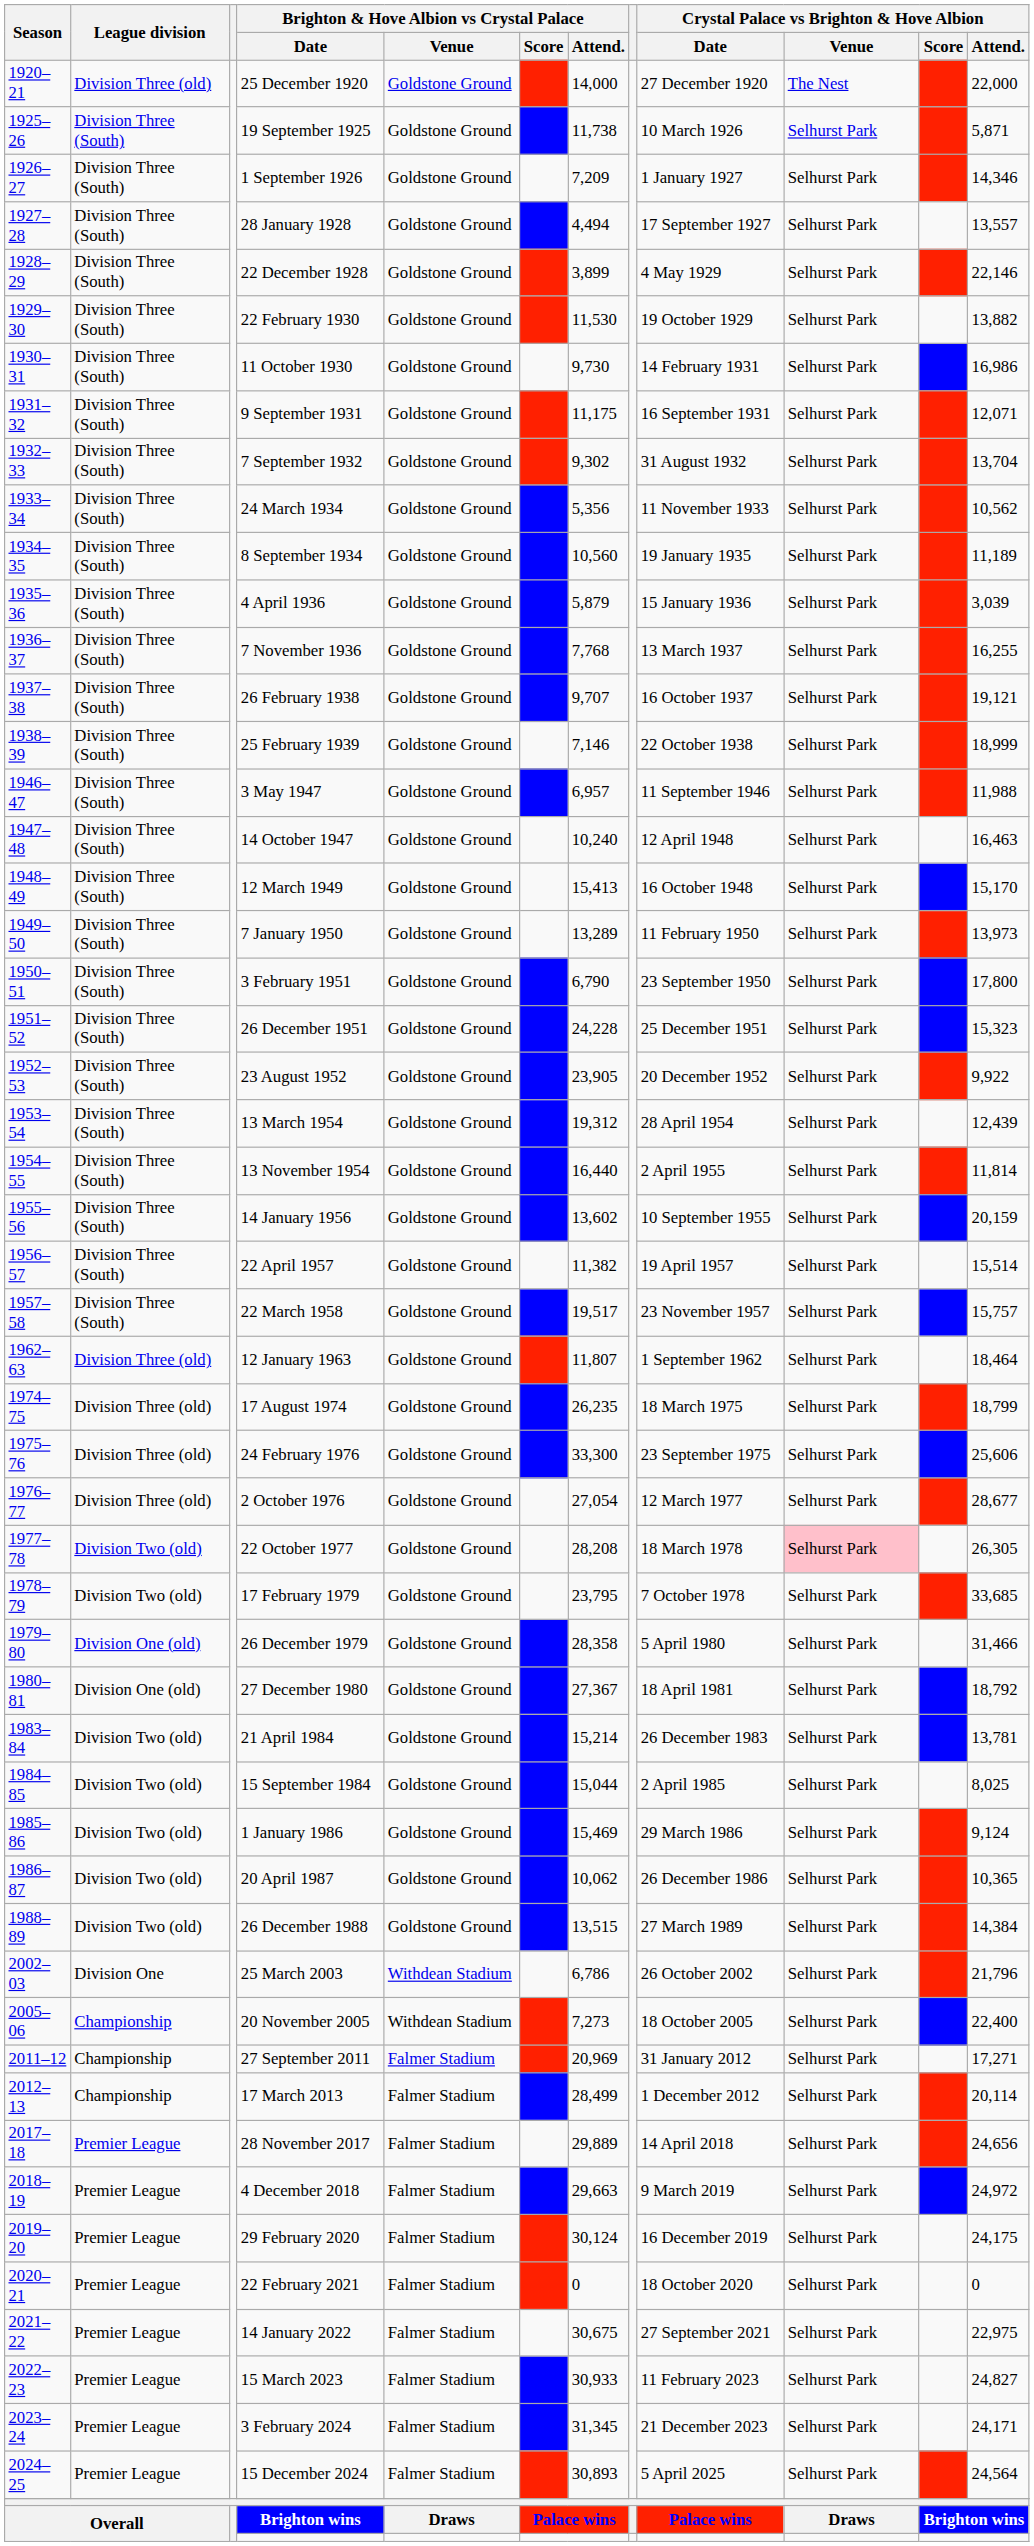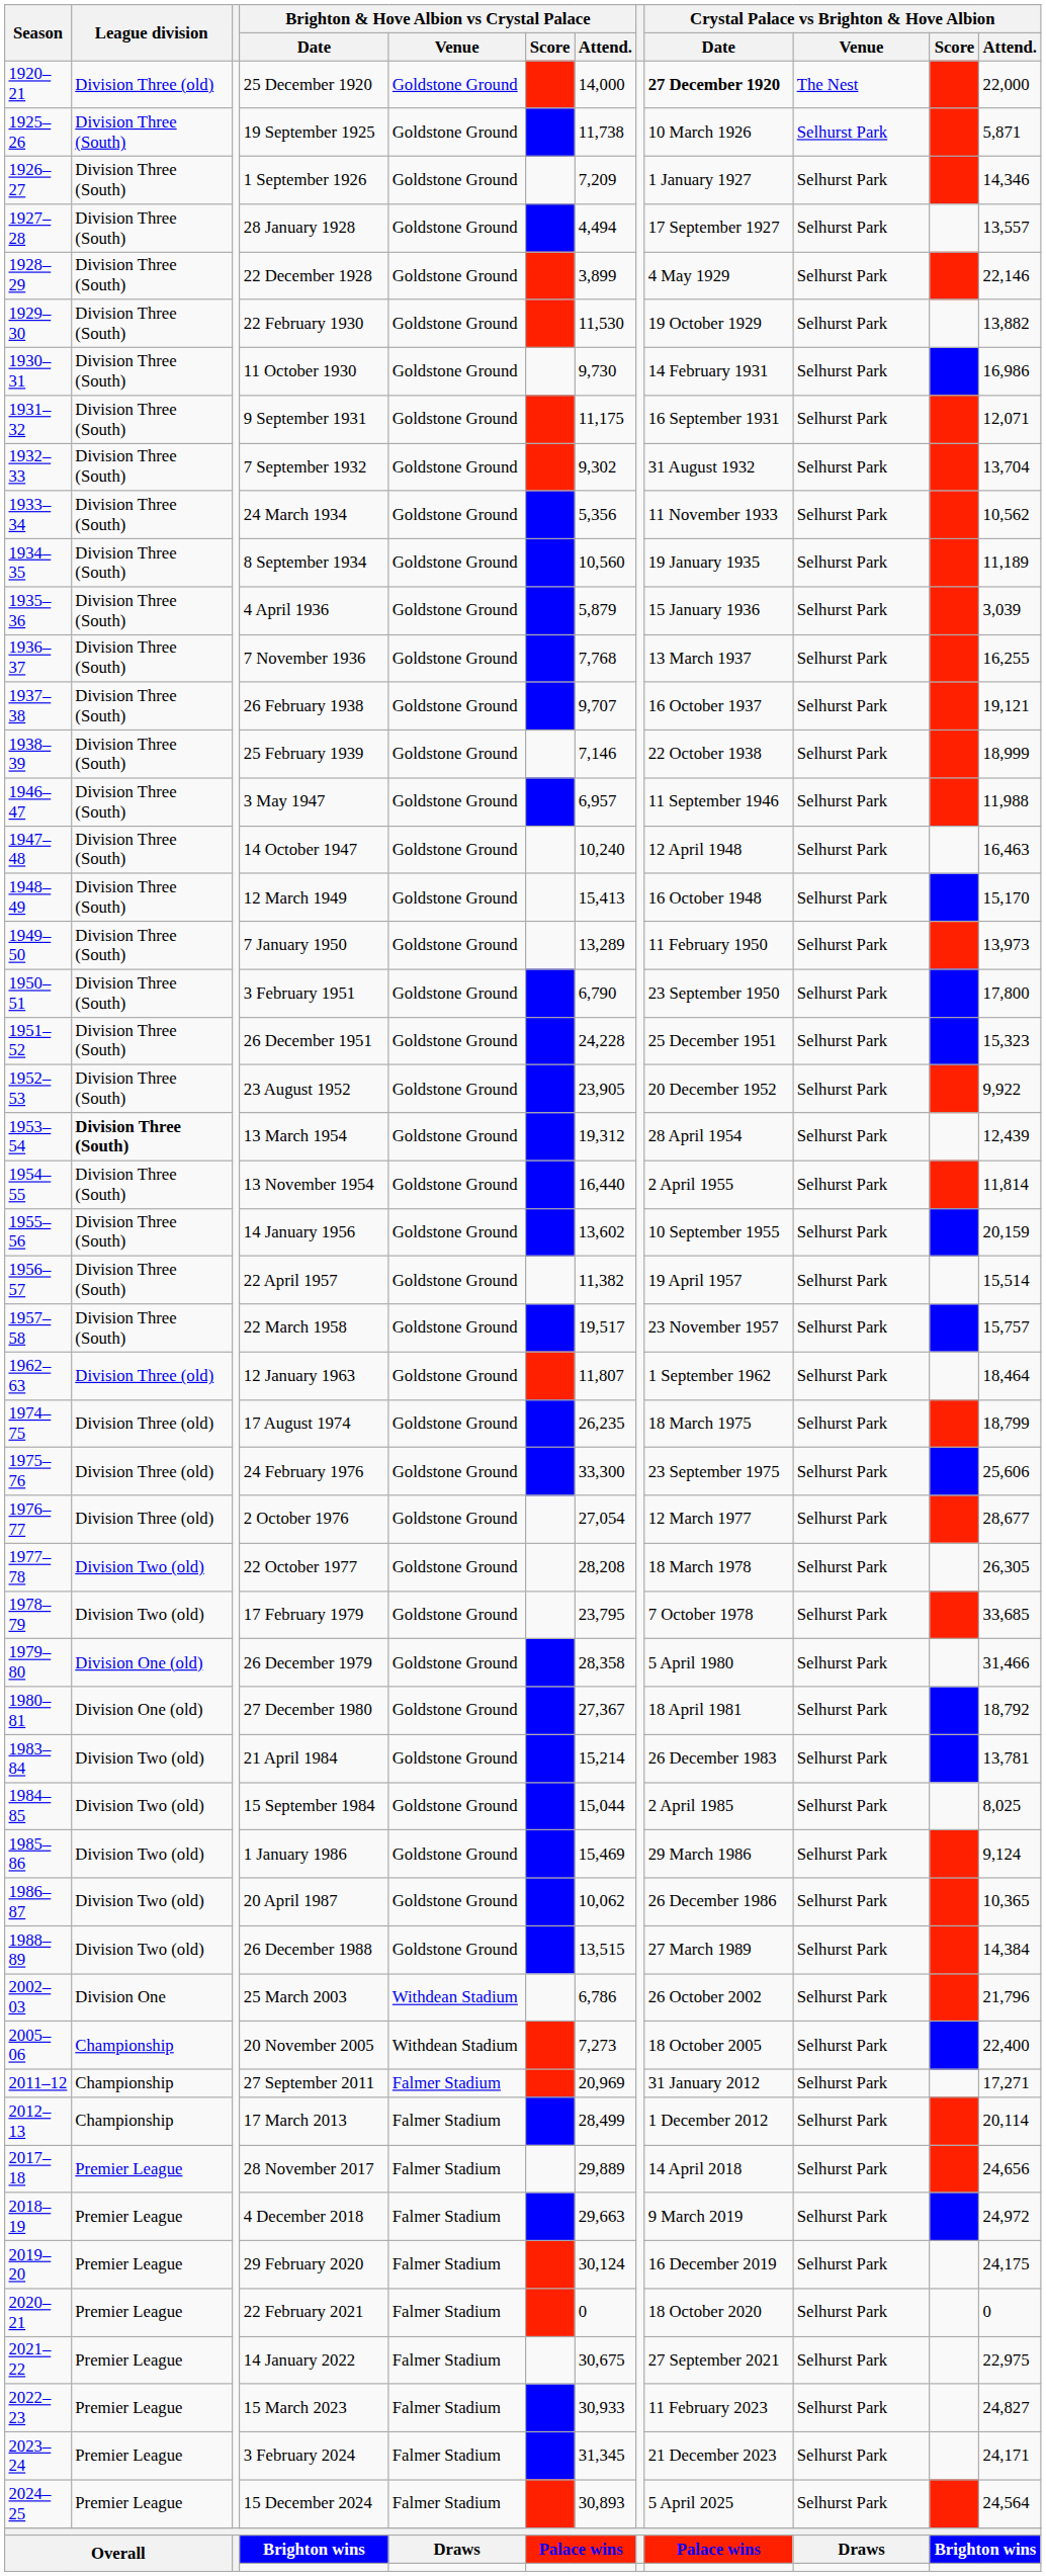25 December 1920 | Crystal Palace vs Brighton & Hove Albion / Date: normal -> bold
13 March 1954 | League division: normal -> bold
22 October 1977 | Crystal Palace vs Brighton & Hove Albion / Venue: pink background -> no background
